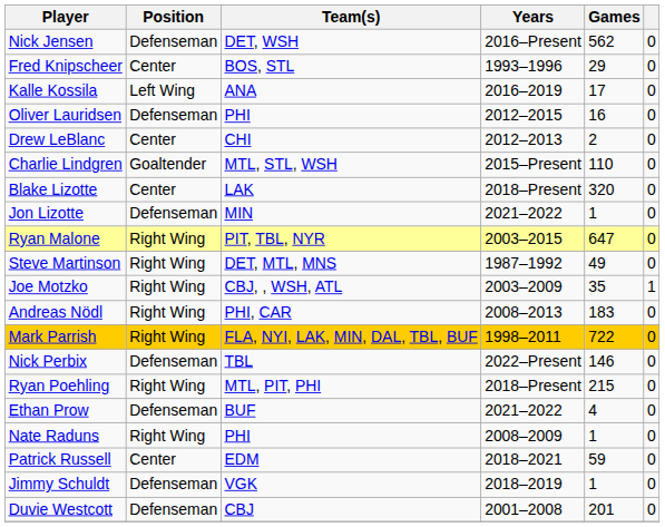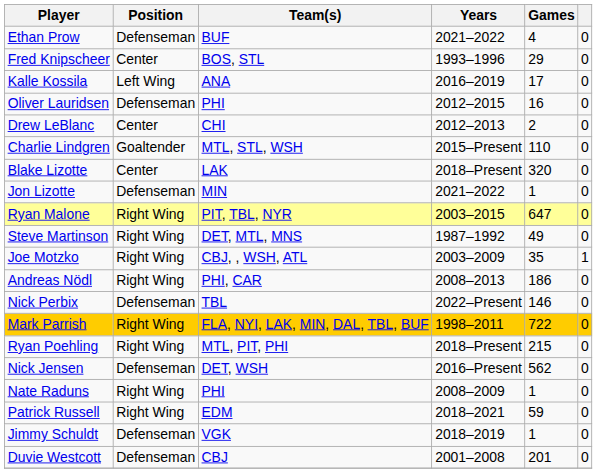rows swapped: Nick Jensen <-> Ethan Prow
Andreas Nödl | Games: 183 -> 186
rows swapped: Mark Parrish <-> Nick Perbix
Patrick Russell | Position: Center -> Right Wing
